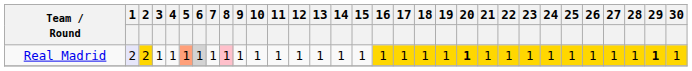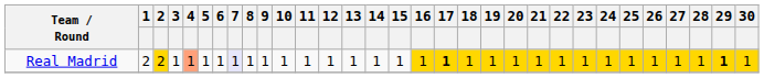Real Madrid | 1: lavender background -> no background
Real Madrid | 4: no background -> lightsalmon background
Real Madrid | 5: lightsalmon background -> no background
Real Madrid | 6: lightgrey background -> no background
Real Madrid | 7: no background -> lavender background
Real Madrid | 8: pink background -> no background
Real Madrid | 17: normal -> bold
Real Madrid | 20: bold -> normal
